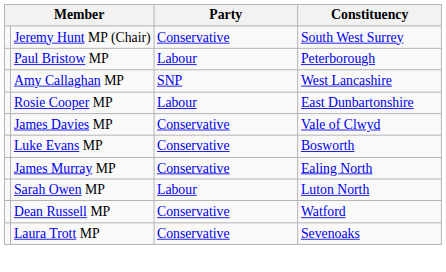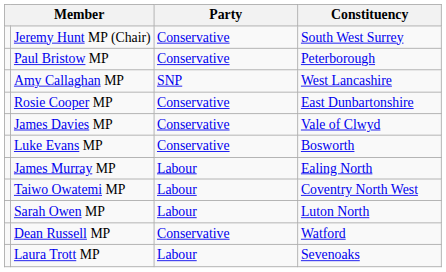Paul Bristow MP | Party: Labour -> Conservative
Rosie Cooper MP | Party: Labour -> Conservative
James Murray MP | Party: Conservative -> Labour
+ row: Taiwo Owatemi MP | Labour | Coventry North West
Laura Trott MP | Party: Conservative -> Labour
